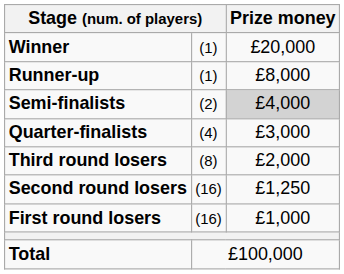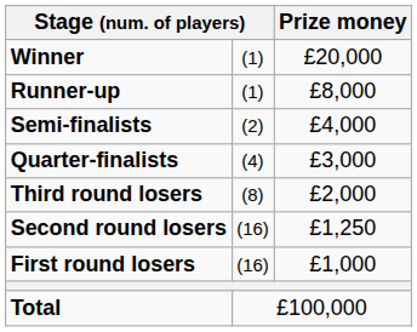Semi-finalists | Prize money: lightgrey background -> no background
